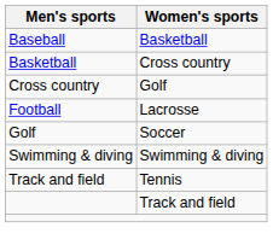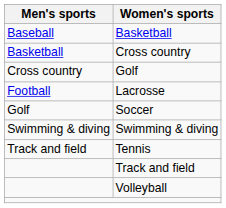+ row: Volleyball
